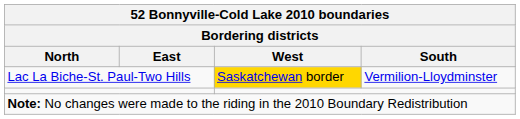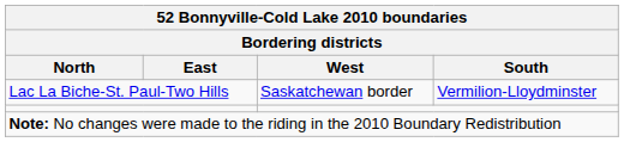Lac La Biche-St. Paul-Two Hills | West: gold background -> no background
